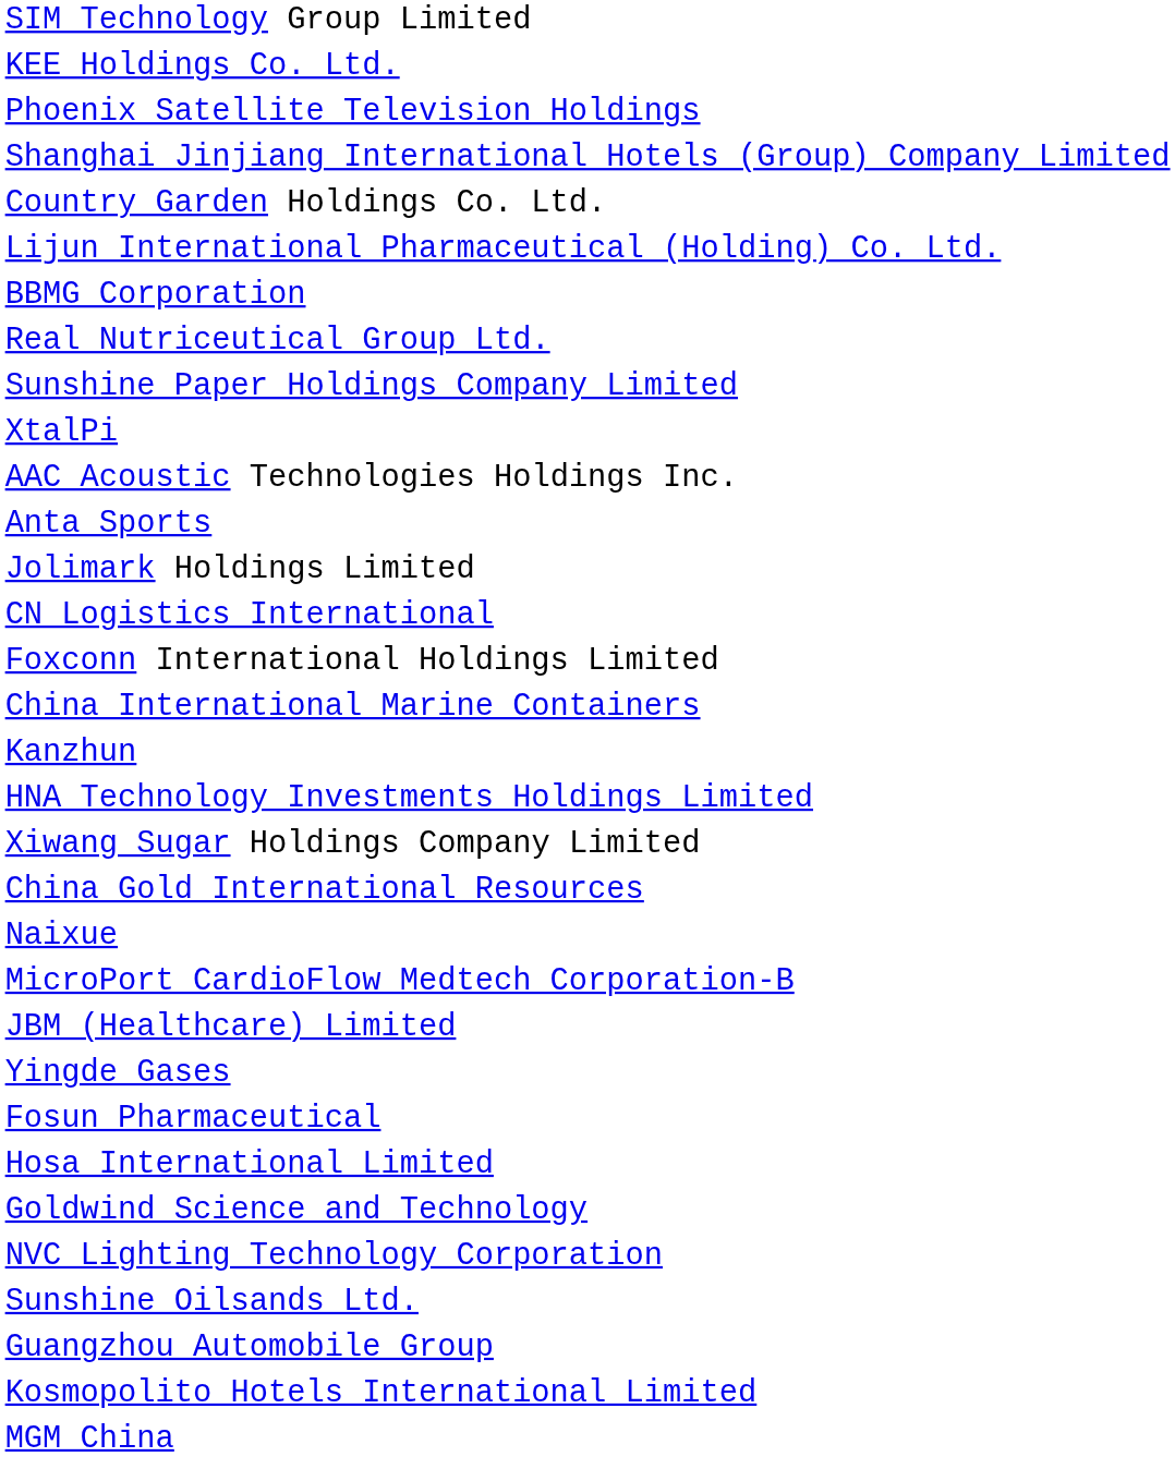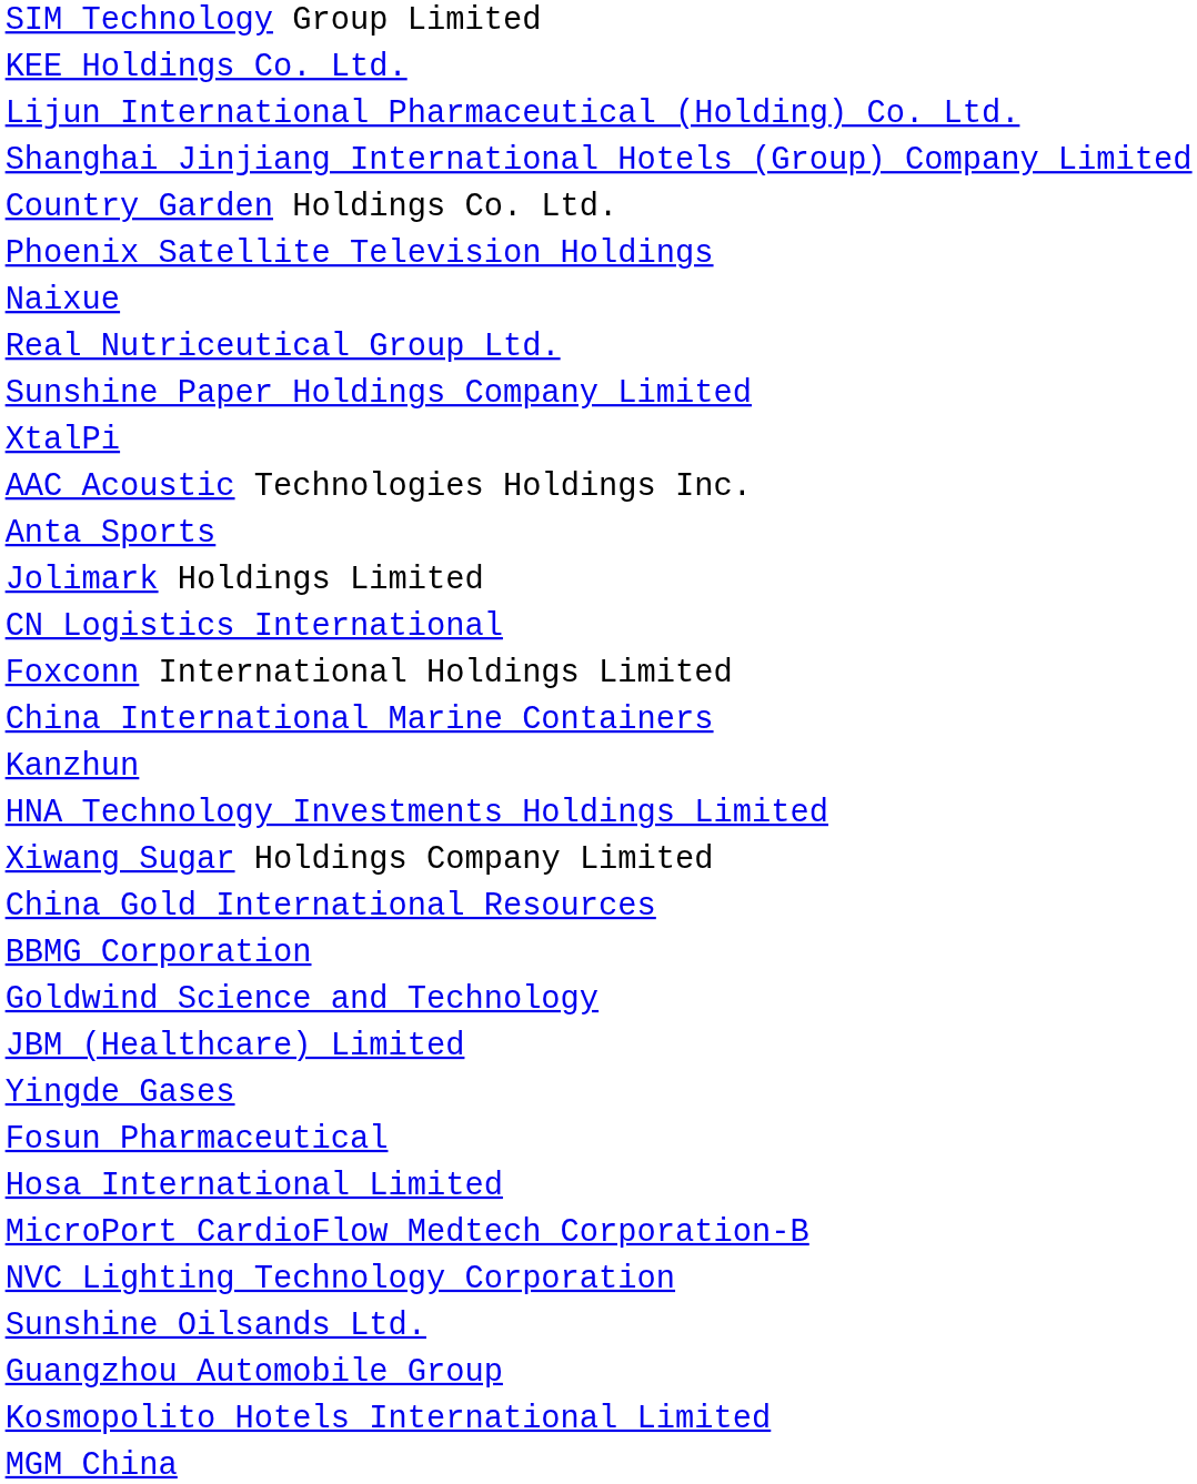row 3 | column 1: Phoenix Satellite Television Holdings -> Lijun International Pharmaceutical (Holding) Co. Ltd.
row 6 | column 1: Lijun International Pharmaceutical (Holding) Co. Ltd. -> Phoenix Satellite Television Holdings
row 7 | column 1: BBMG Corporation -> Naixue
row 21 | column 1: Naixue -> BBMG Corporation
row 22 | column 1: MicroPort CardioFlow Medtech Corporation-B -> Goldwind Science and Technology
row 27 | column 1: Goldwind Science and Technology -> MicroPort CardioFlow Medtech Corporation-B
